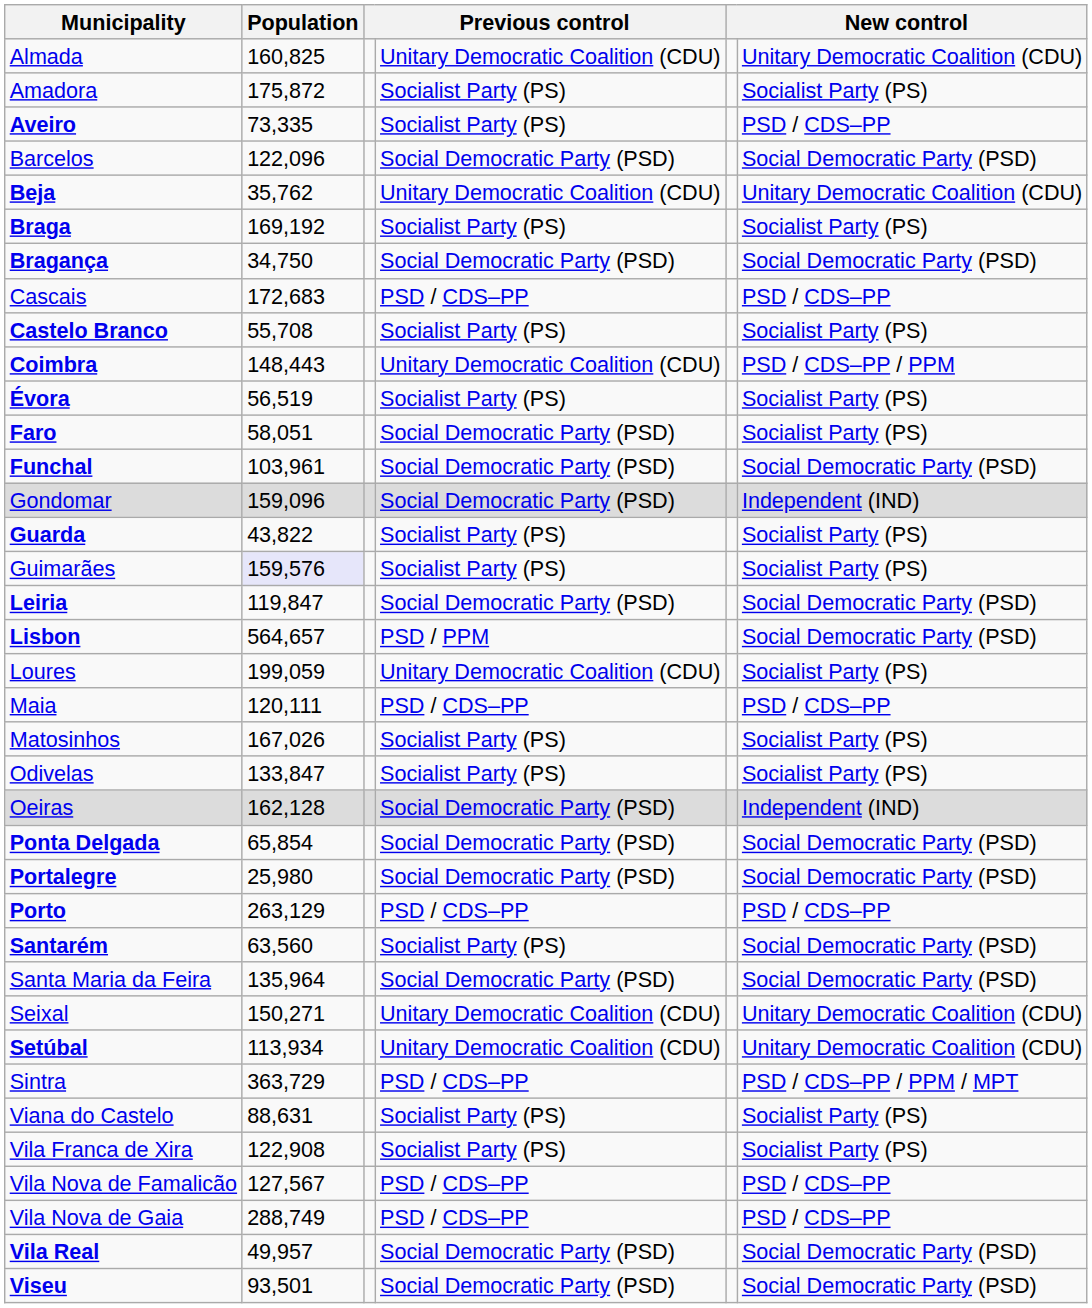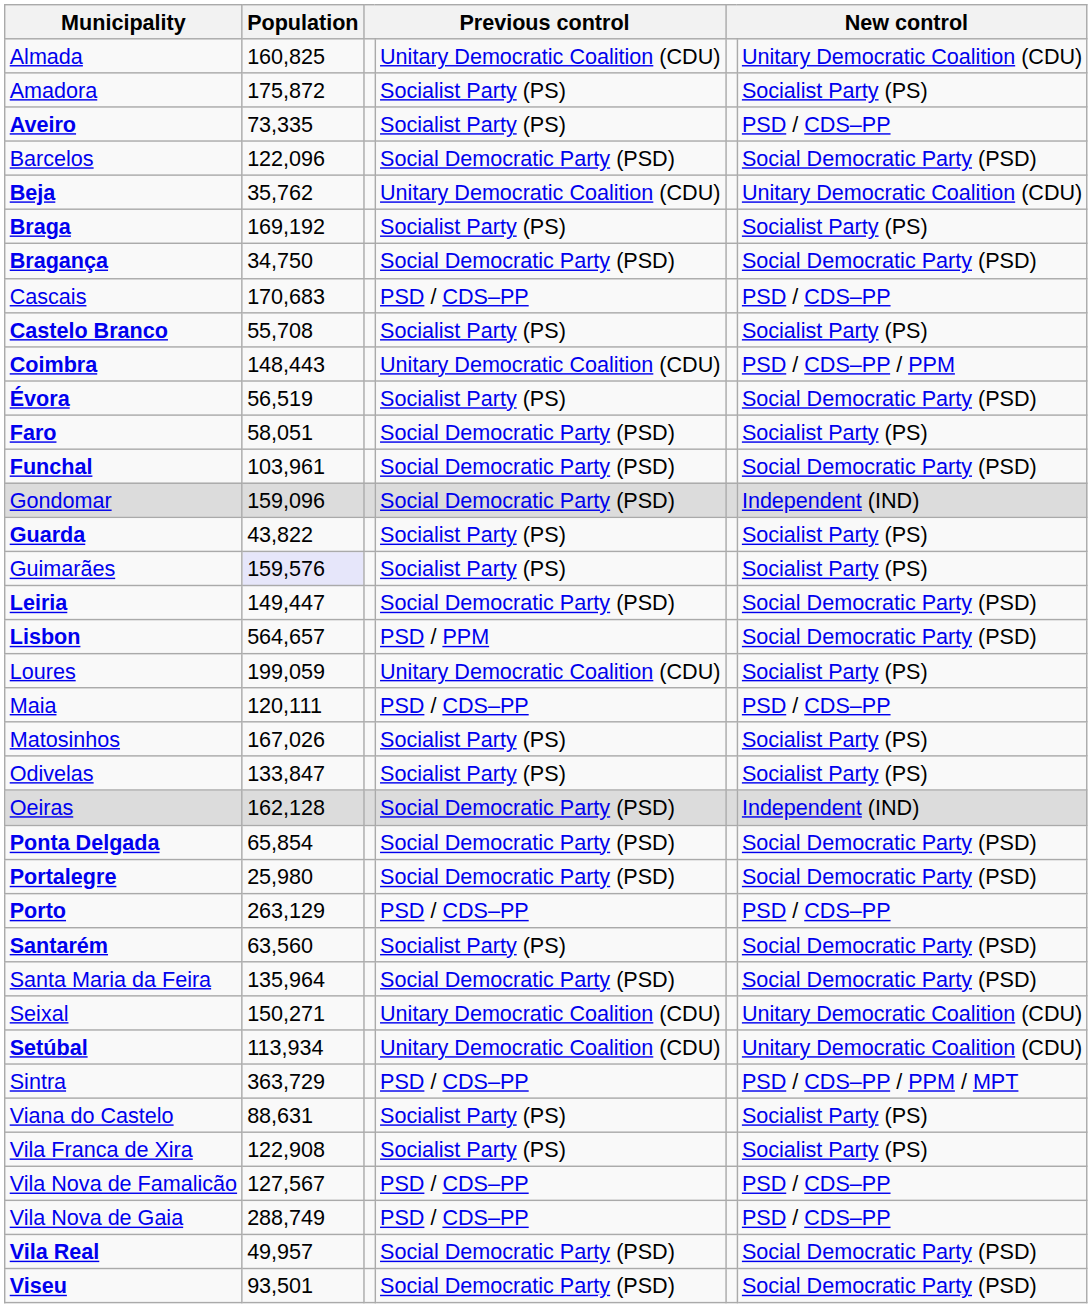Cascais | Population: 172,683 -> 170,683
Évora | column 6: Socialist Party (PS) -> Social Democratic Party (PSD)
Leiria | Population: 119,847 -> 149,447
